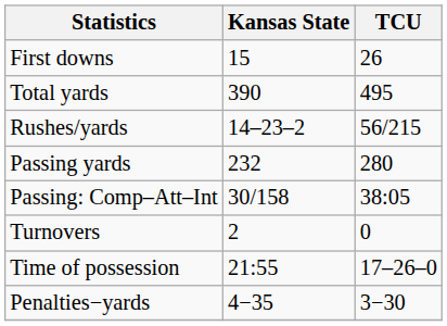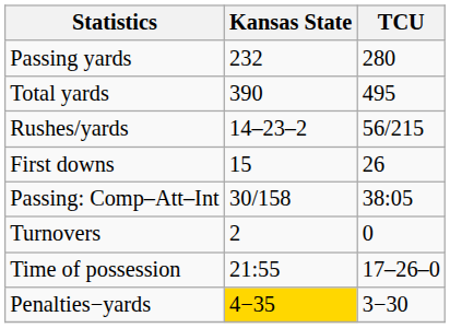rows swapped: First downs <-> Passing yards
Penalties−yards | Kansas State: no background -> gold background
